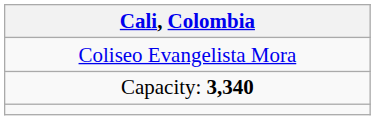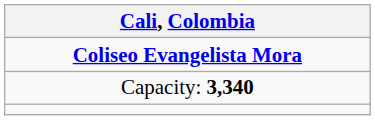row 2 | column 1: normal -> bold
